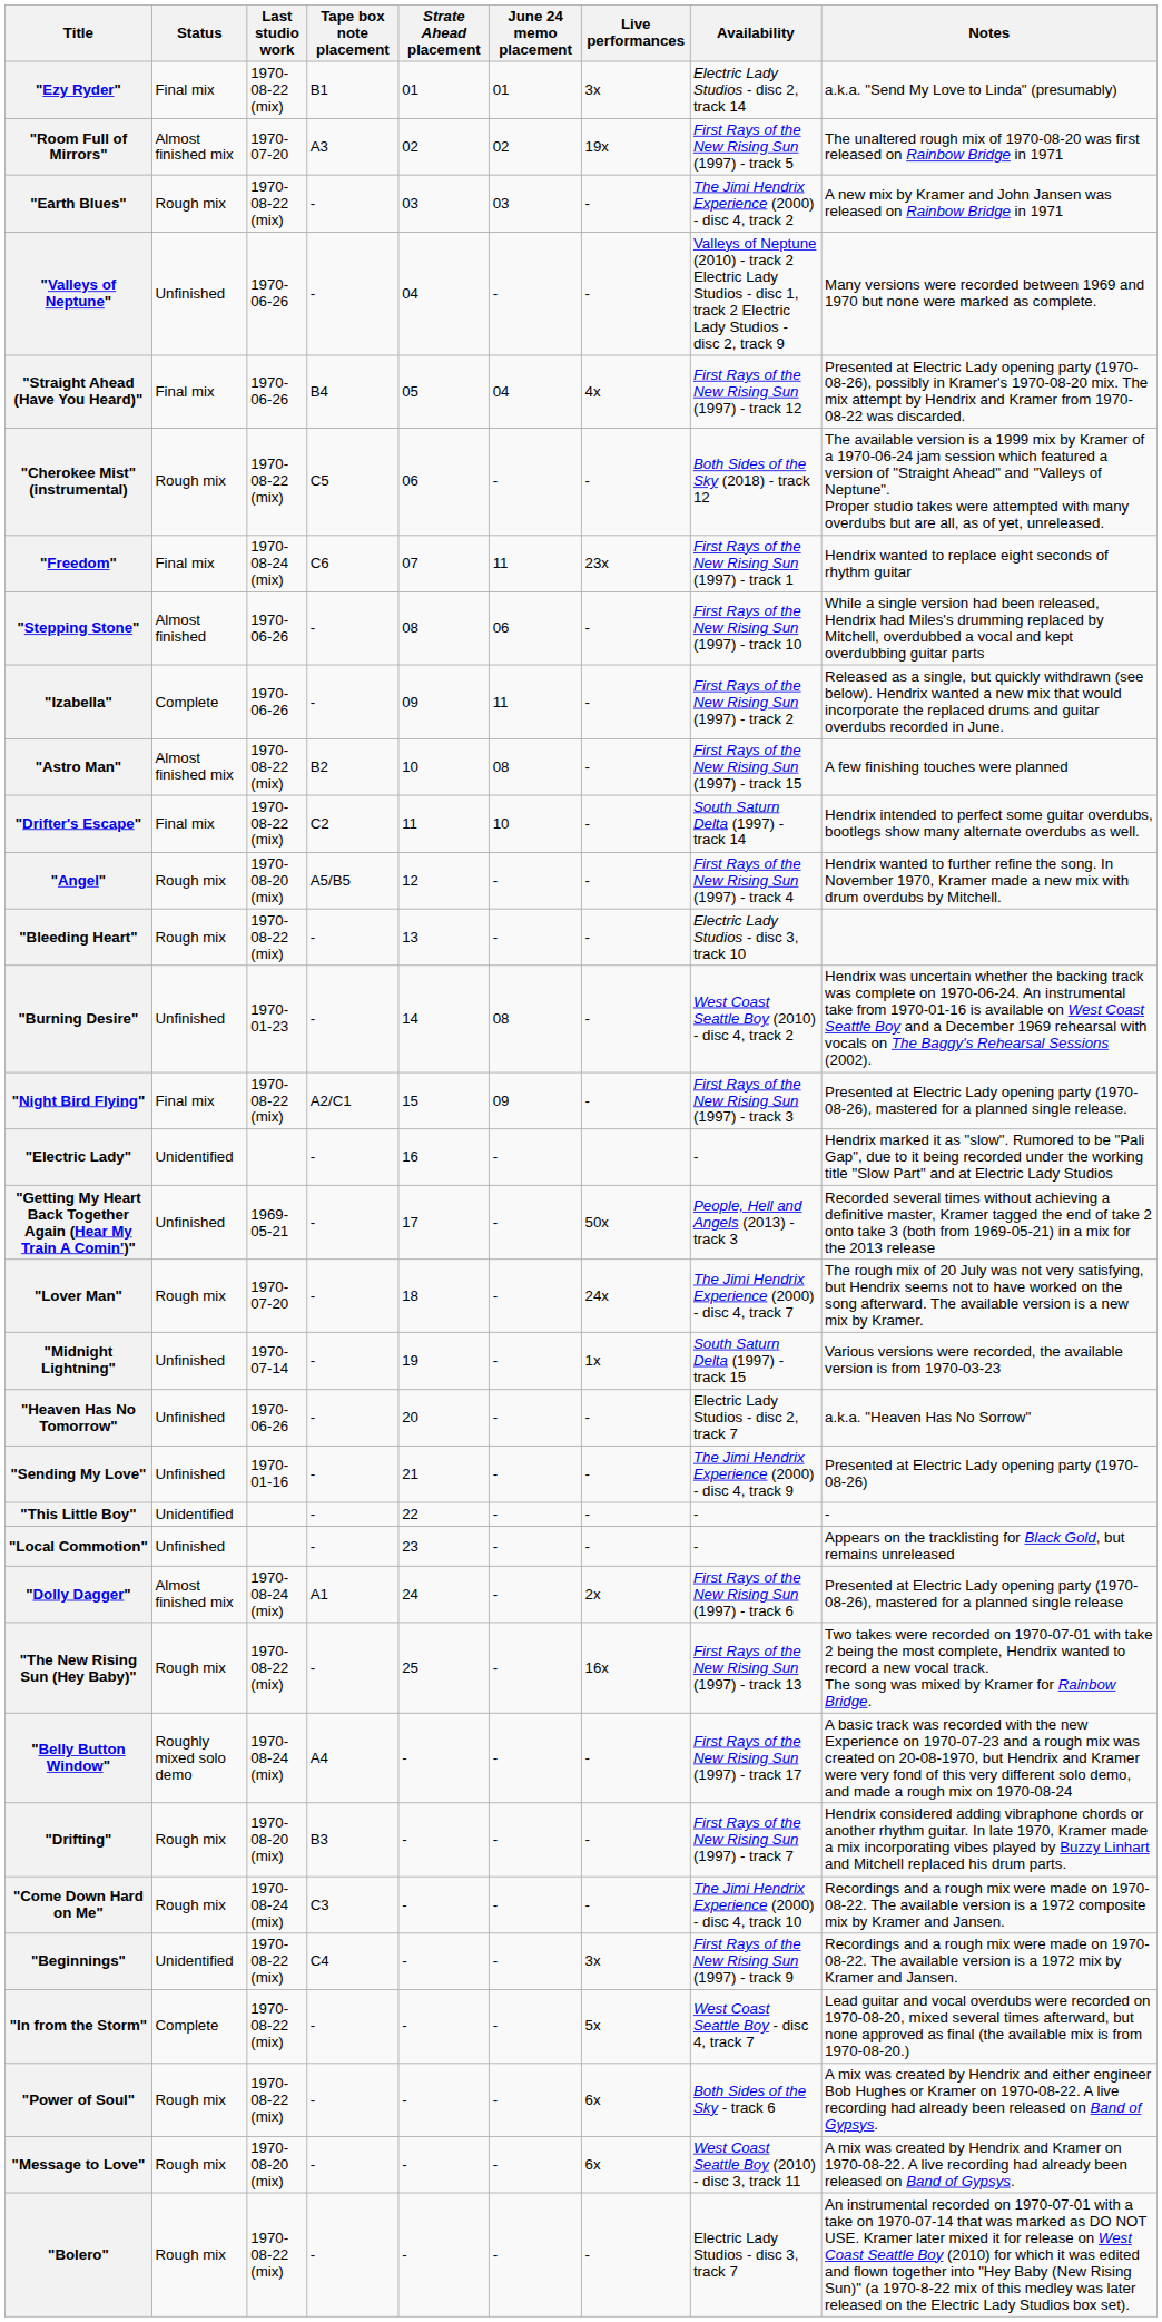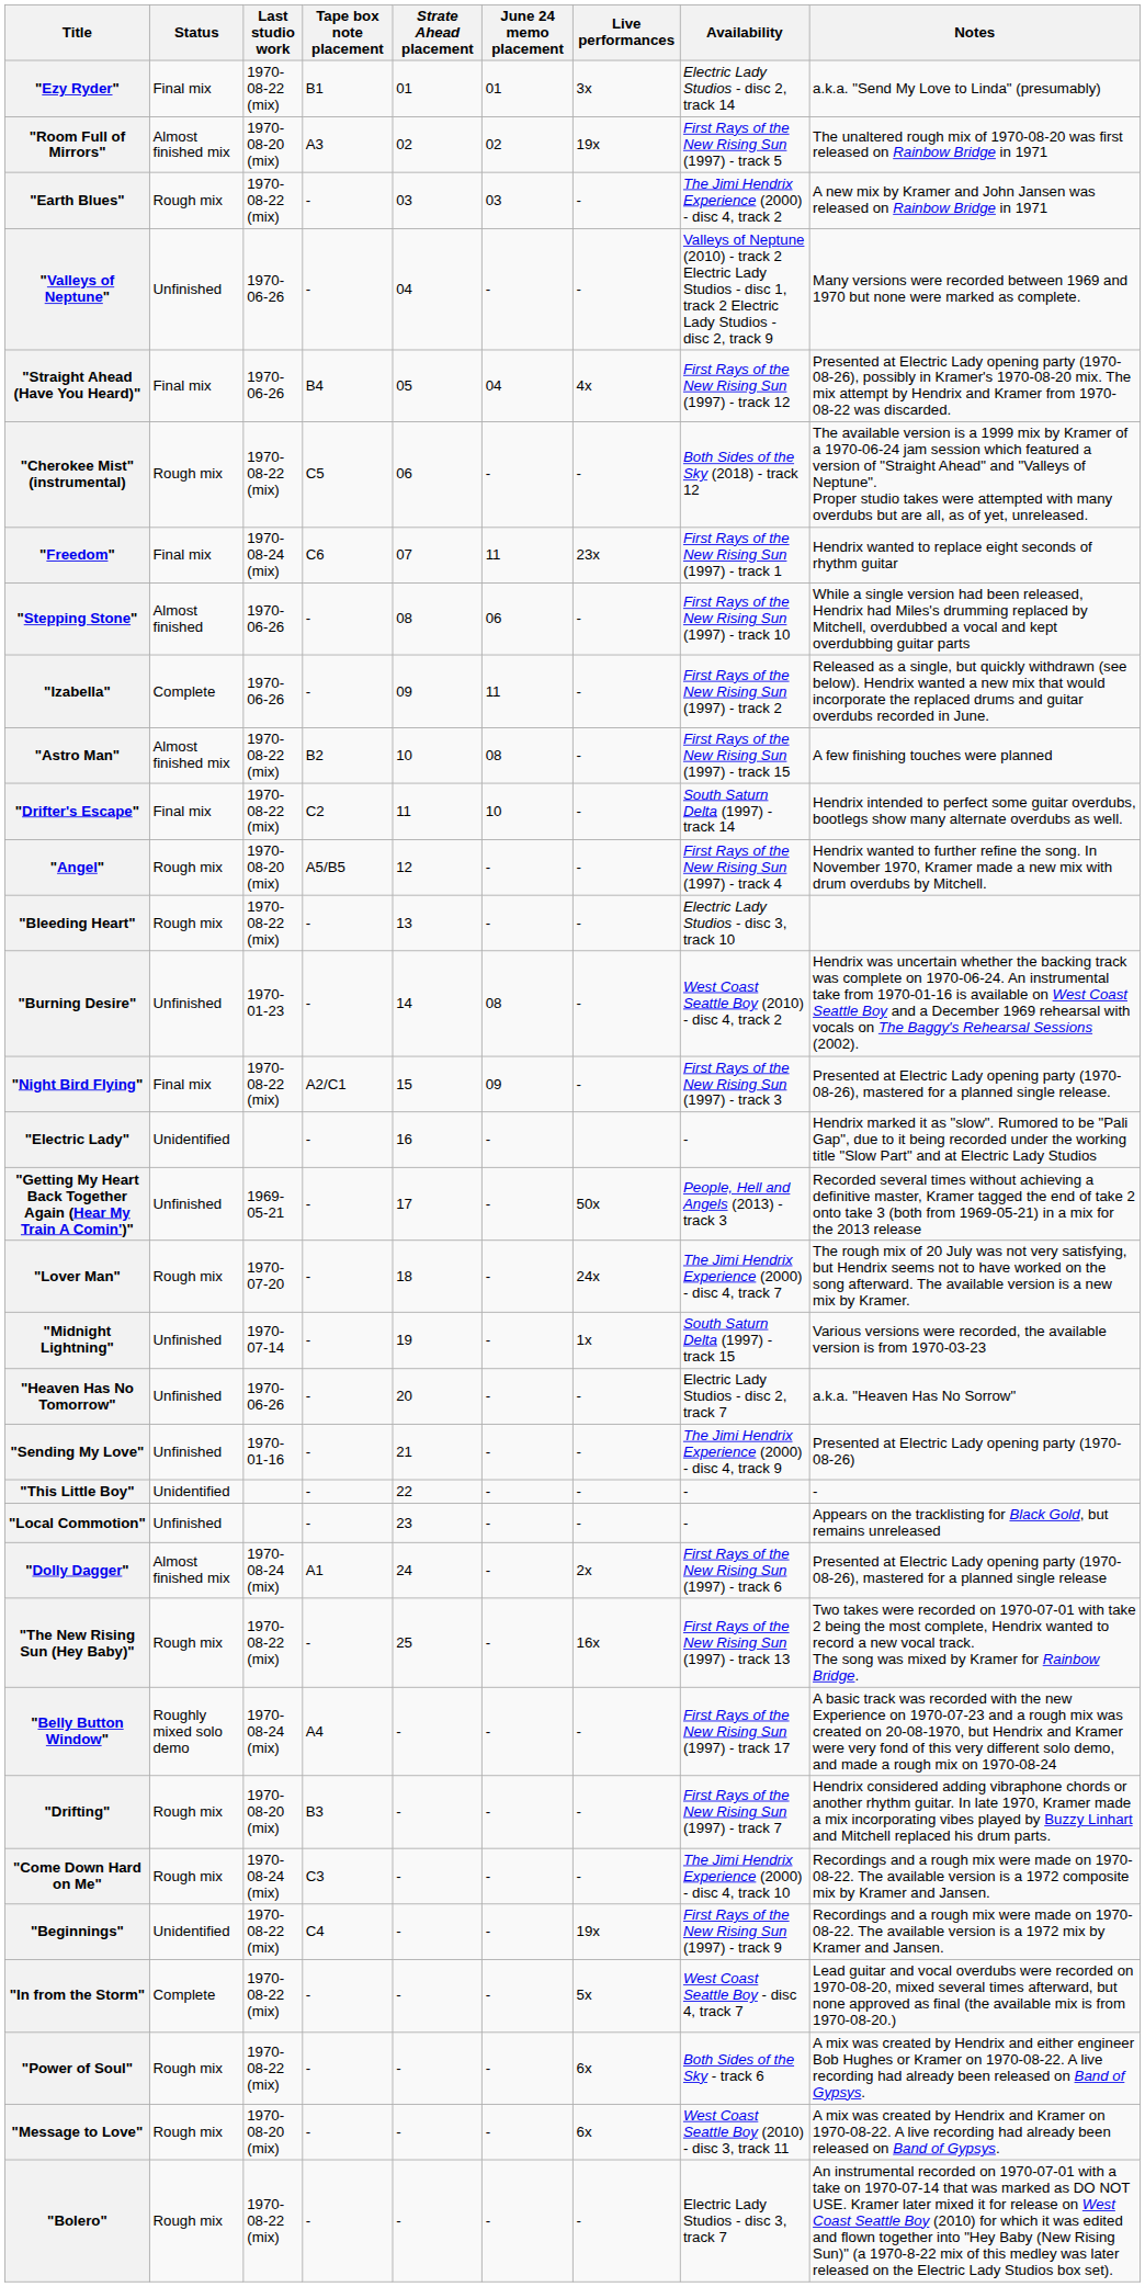"Room Full of Mirrors" | Last studio work: 1970-07-20 -> 1970-08-20 (mix)
"Beginnings" | Live performances: 3x -> 19x
